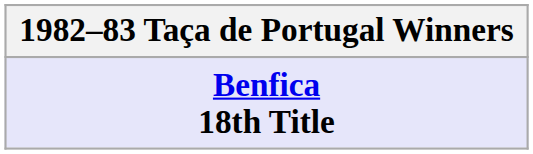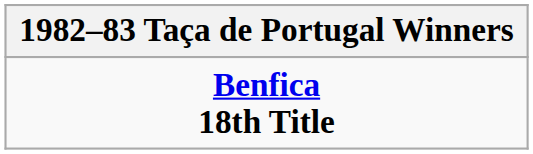row 2 | column 1: lavender background -> no background
